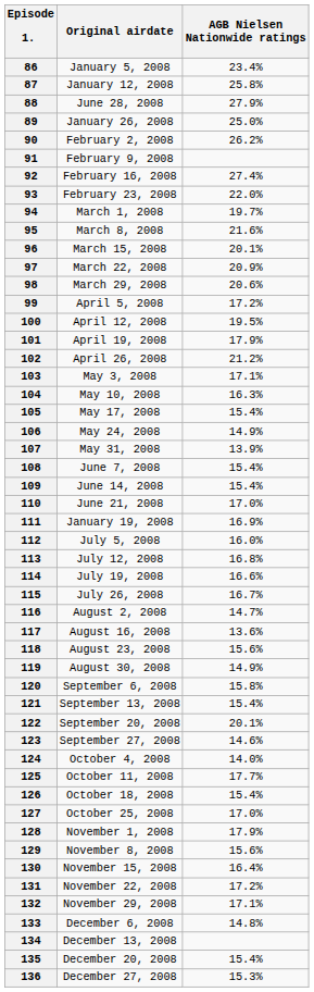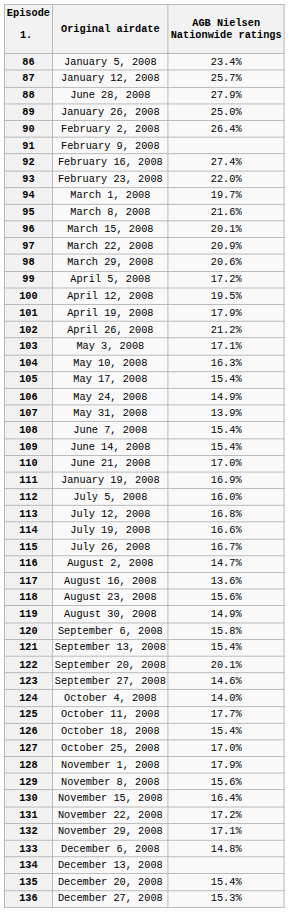87 | AGB Nielsen Nationwide ratings: 25.8% -> 25.7%
90 | AGB Nielsen Nationwide ratings: 26.2% -> 26.4%
